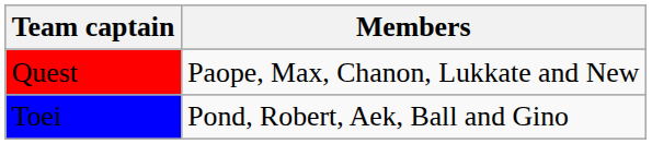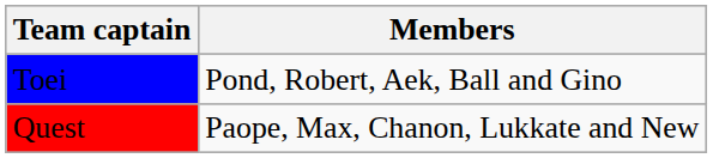rows swapped: Toei <-> Quest
